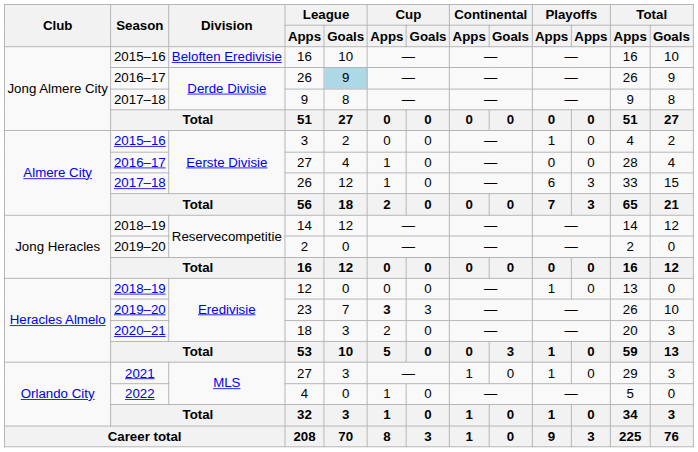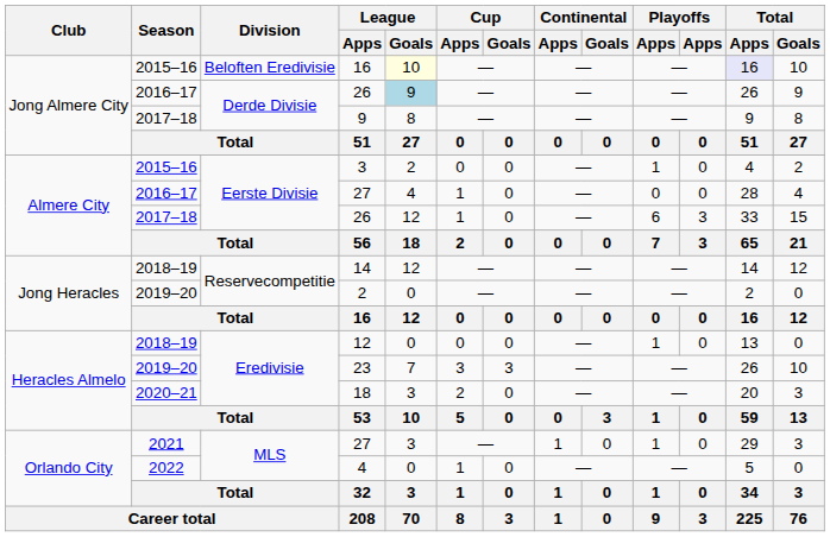2015–16 / 16 | League / Goals: no background -> lightyellow background
2015–16 / 16 | Total / Apps: no background -> lavender background
23 | Cup / Apps: bold -> normal
